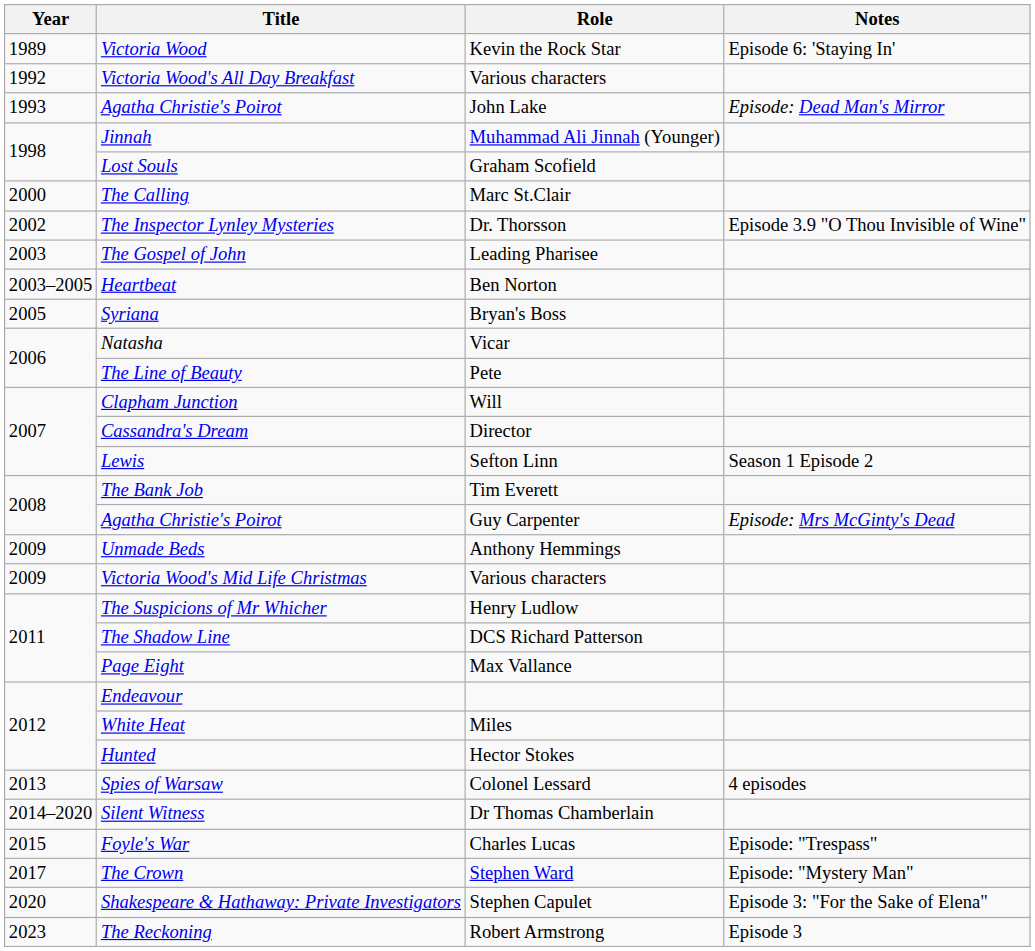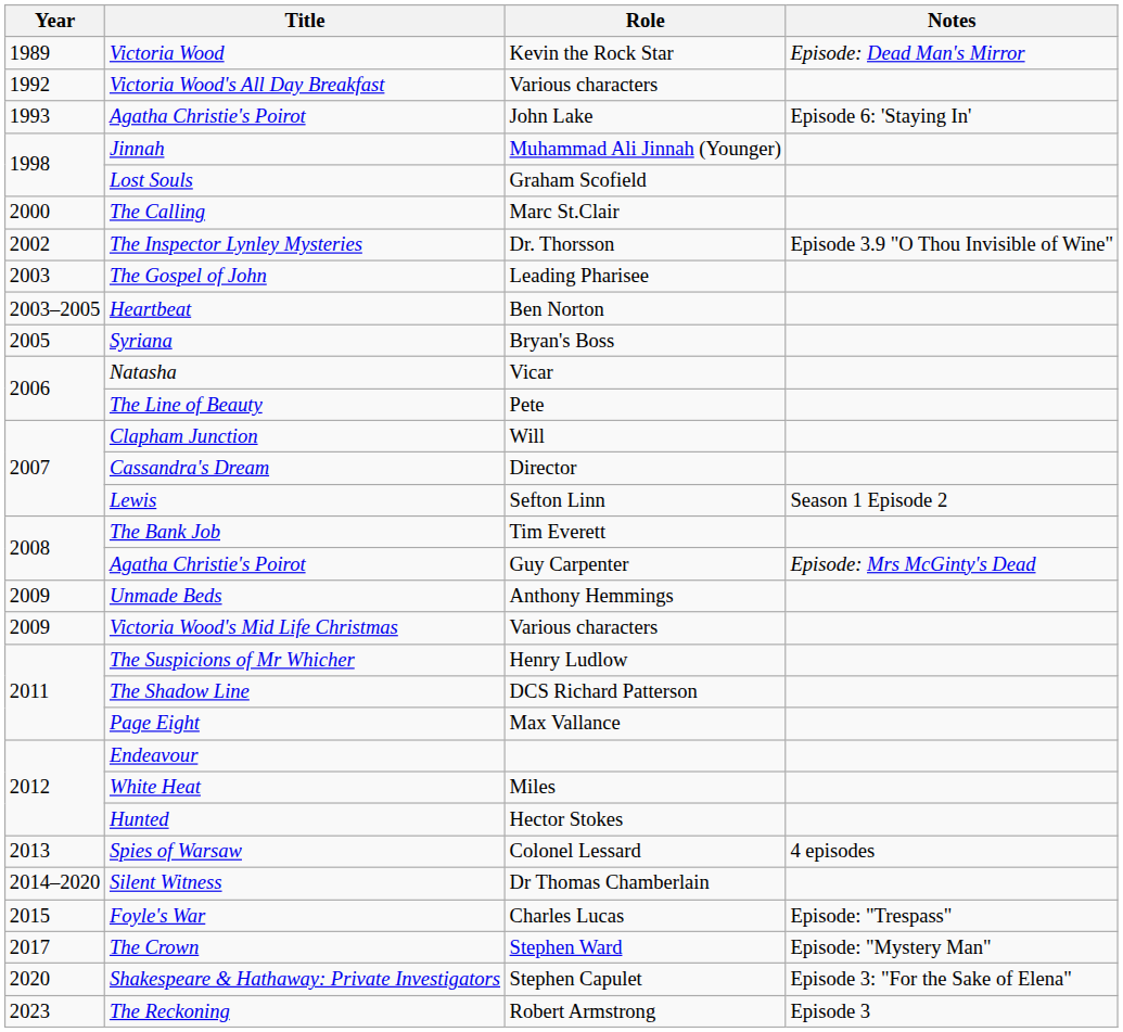Victoria Wood | Notes: Episode 6: 'Staying In' -> Episode: Dead Man's Mirror
Agatha Christie's Poirot / John Lake | Notes: Episode: Dead Man's Mirror -> Episode 6: 'Staying In'
